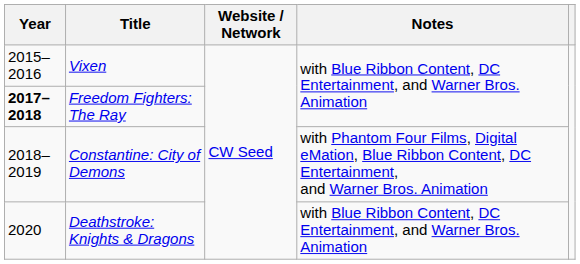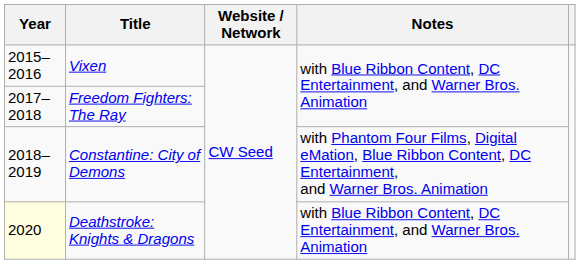Freedom Fighters: The Ray | Year: bold -> normal
Deathstroke: Knights & Dragons | Year: no background -> lightyellow background
